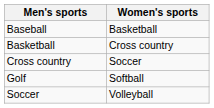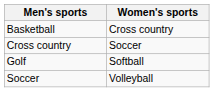- row: Baseball | Basketball
